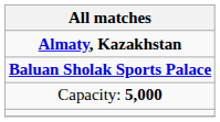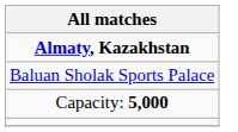row 3 | Almaty, Kazakhstan: bold -> normal
